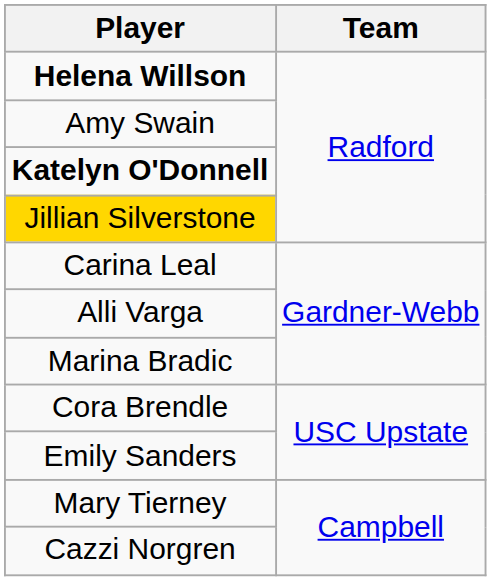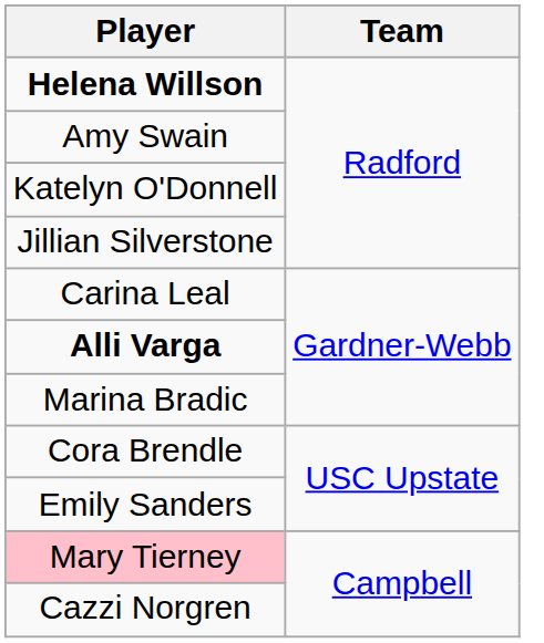Katelyn O'Donnell | Player: bold -> normal
Jillian Silverstone | Player: gold background -> no background
Alli Varga | Player: normal -> bold
Mary Tierney | Player: no background -> pink background
